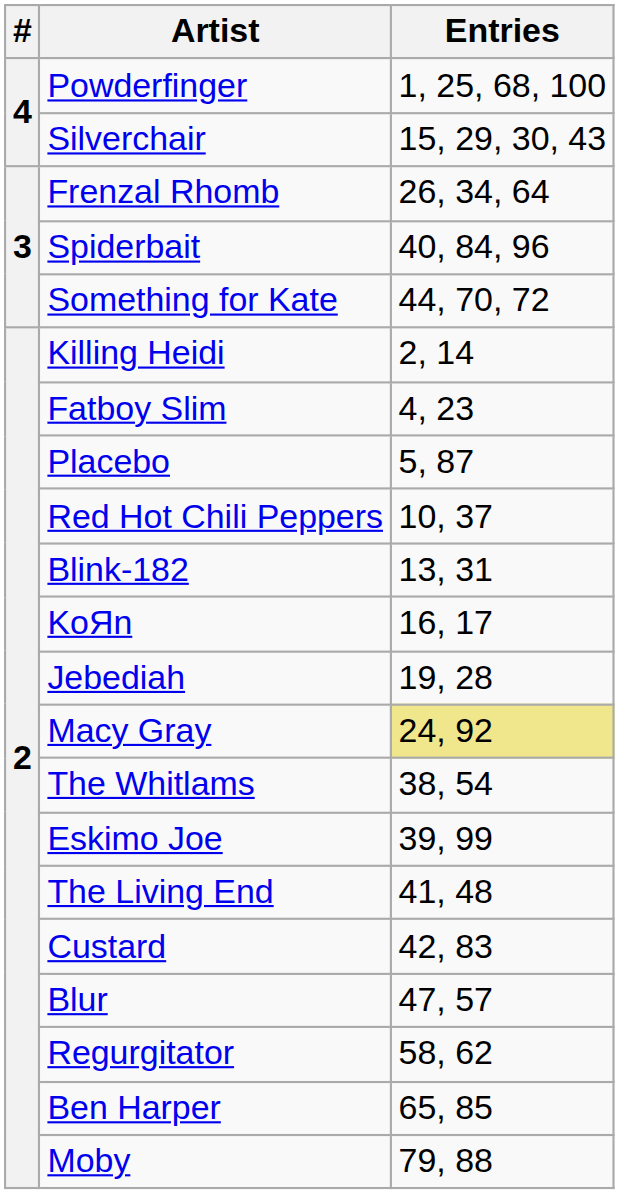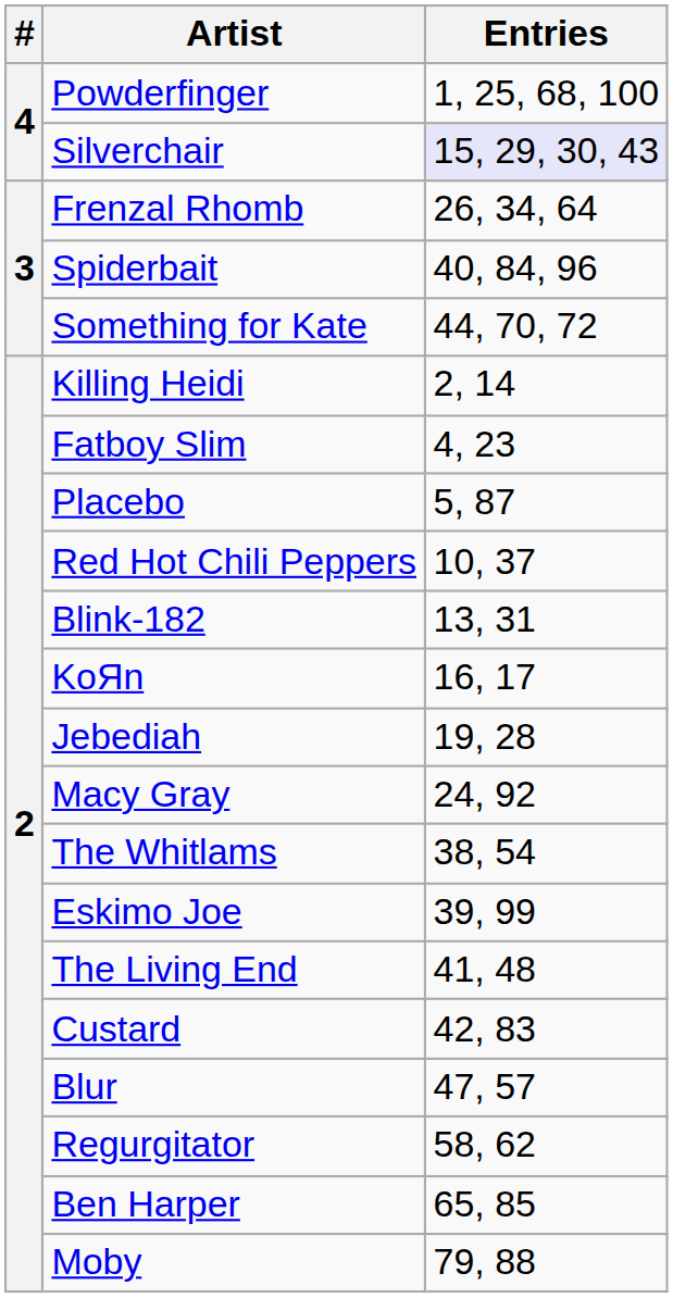Silverchair | Entries: no background -> lavender background
Macy Gray | Entries: khaki background -> no background
